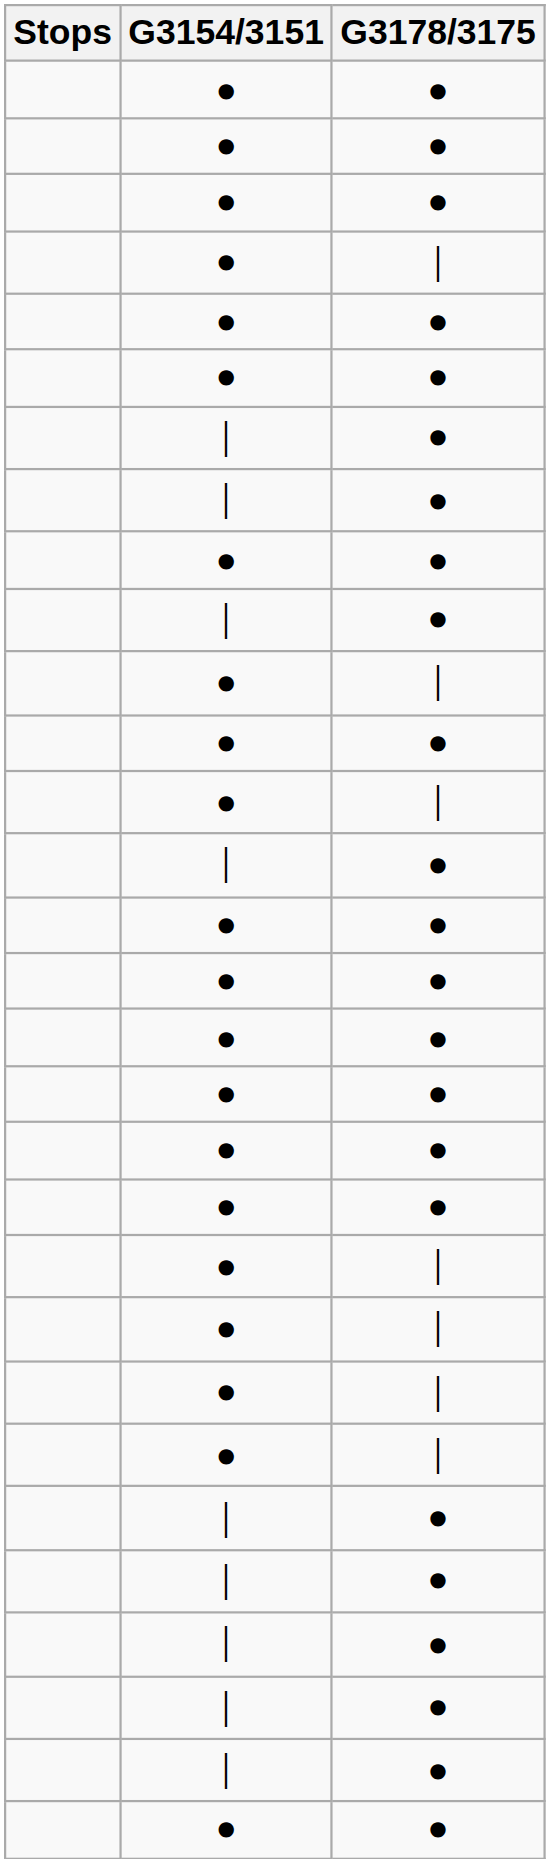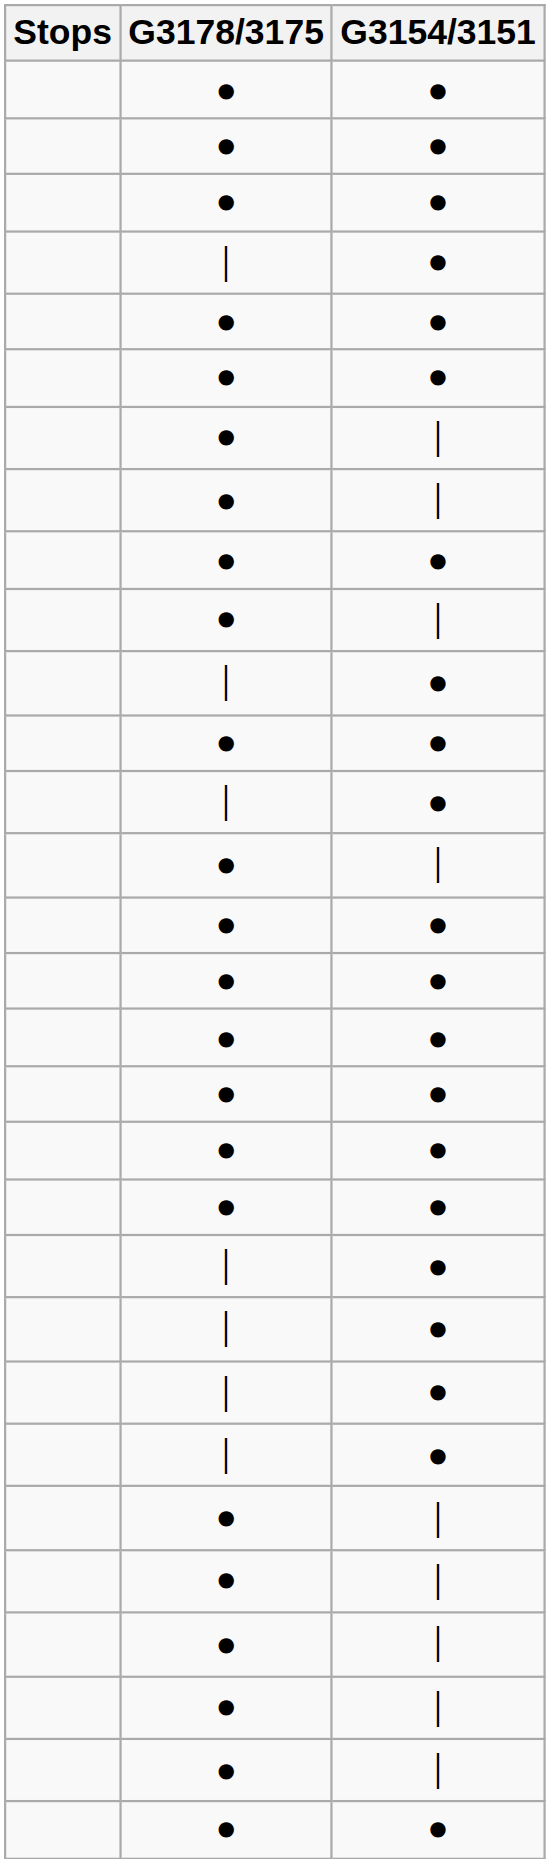columns swapped: G3154/3151 <-> G3178/3175
